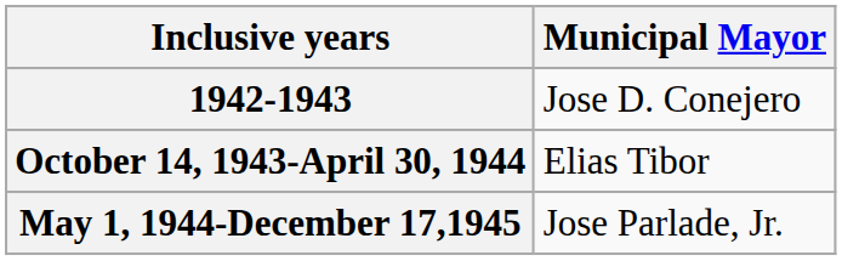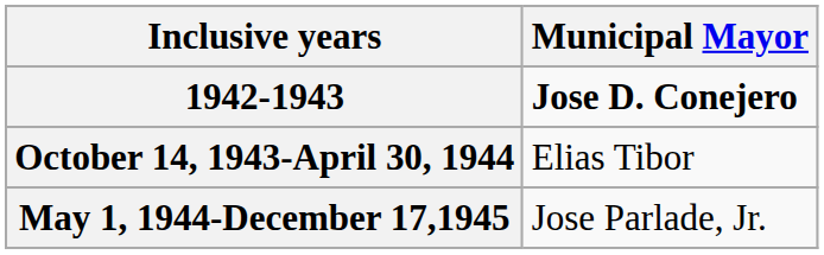1942-1943 | Municipal Mayor: normal -> bold
